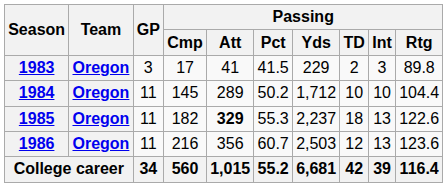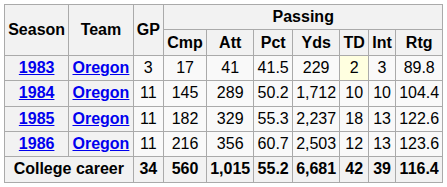1983 | Passing / TD: no background -> lightyellow background
1985 | Passing / Att: bold -> normal
